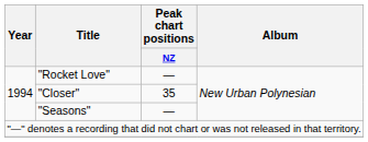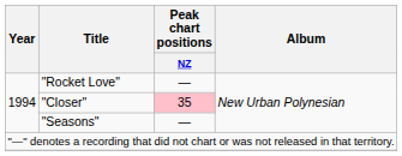"Closer" | Peak chart positions / NZ: no background -> pink background
